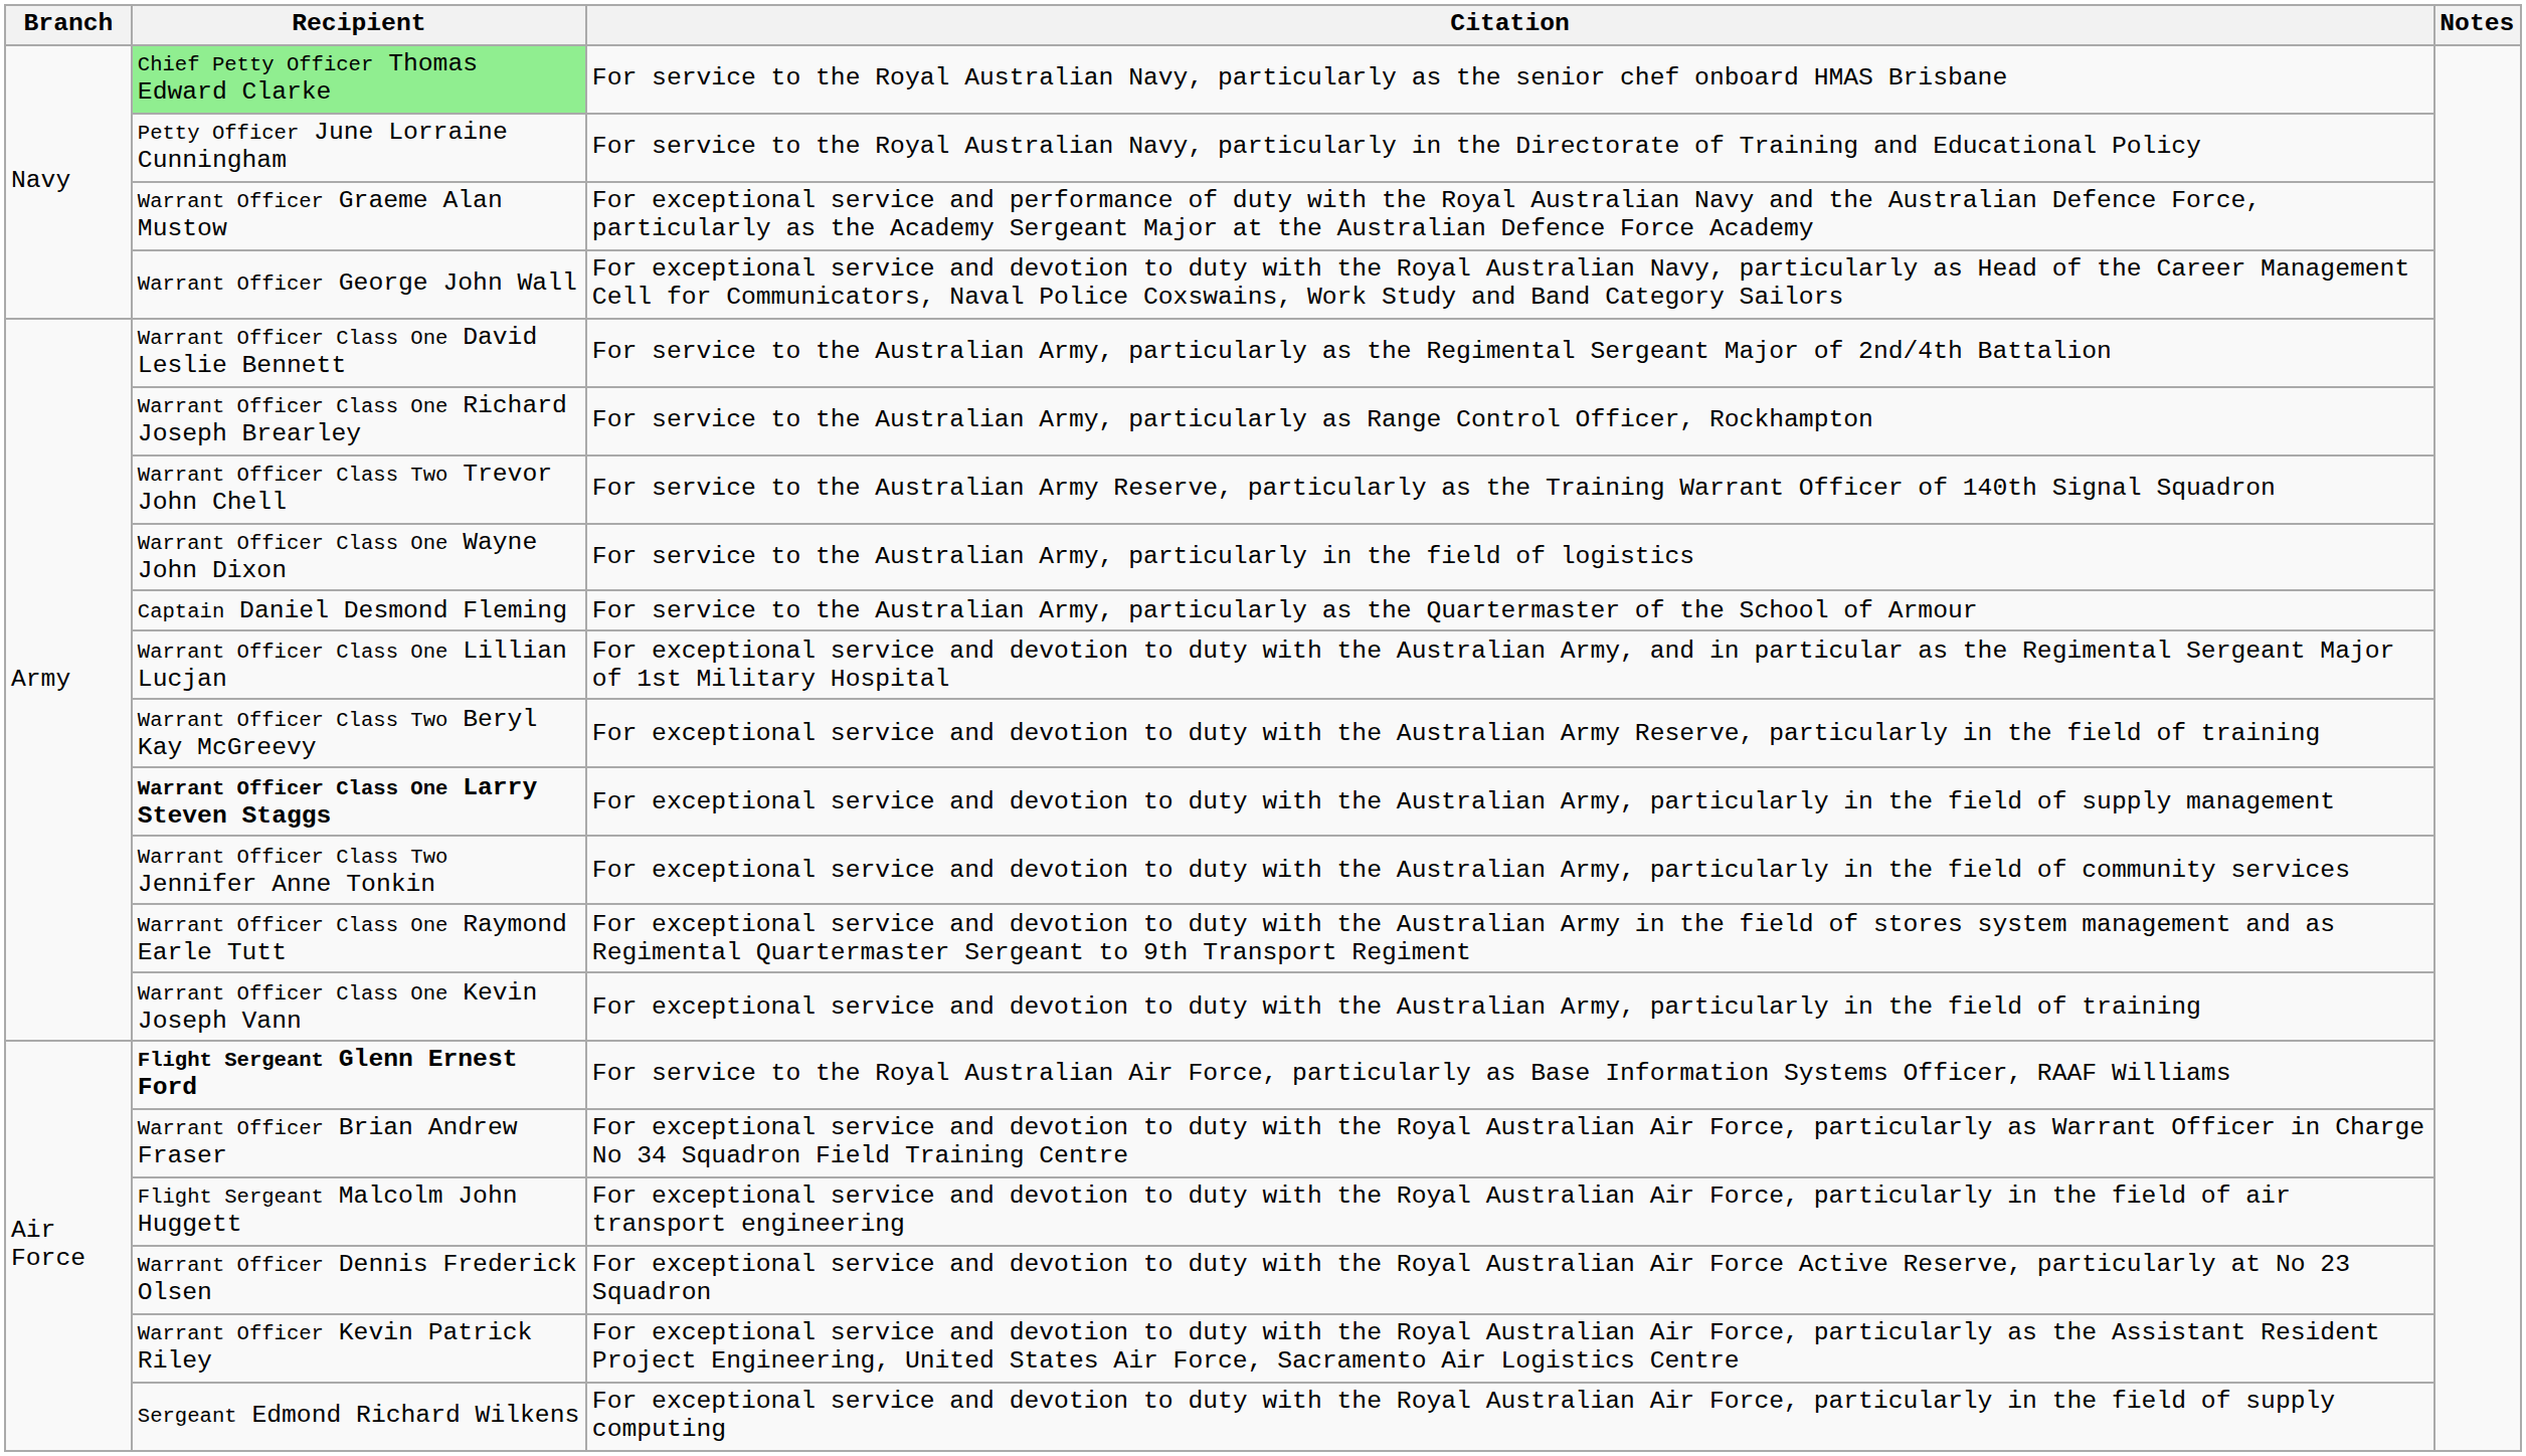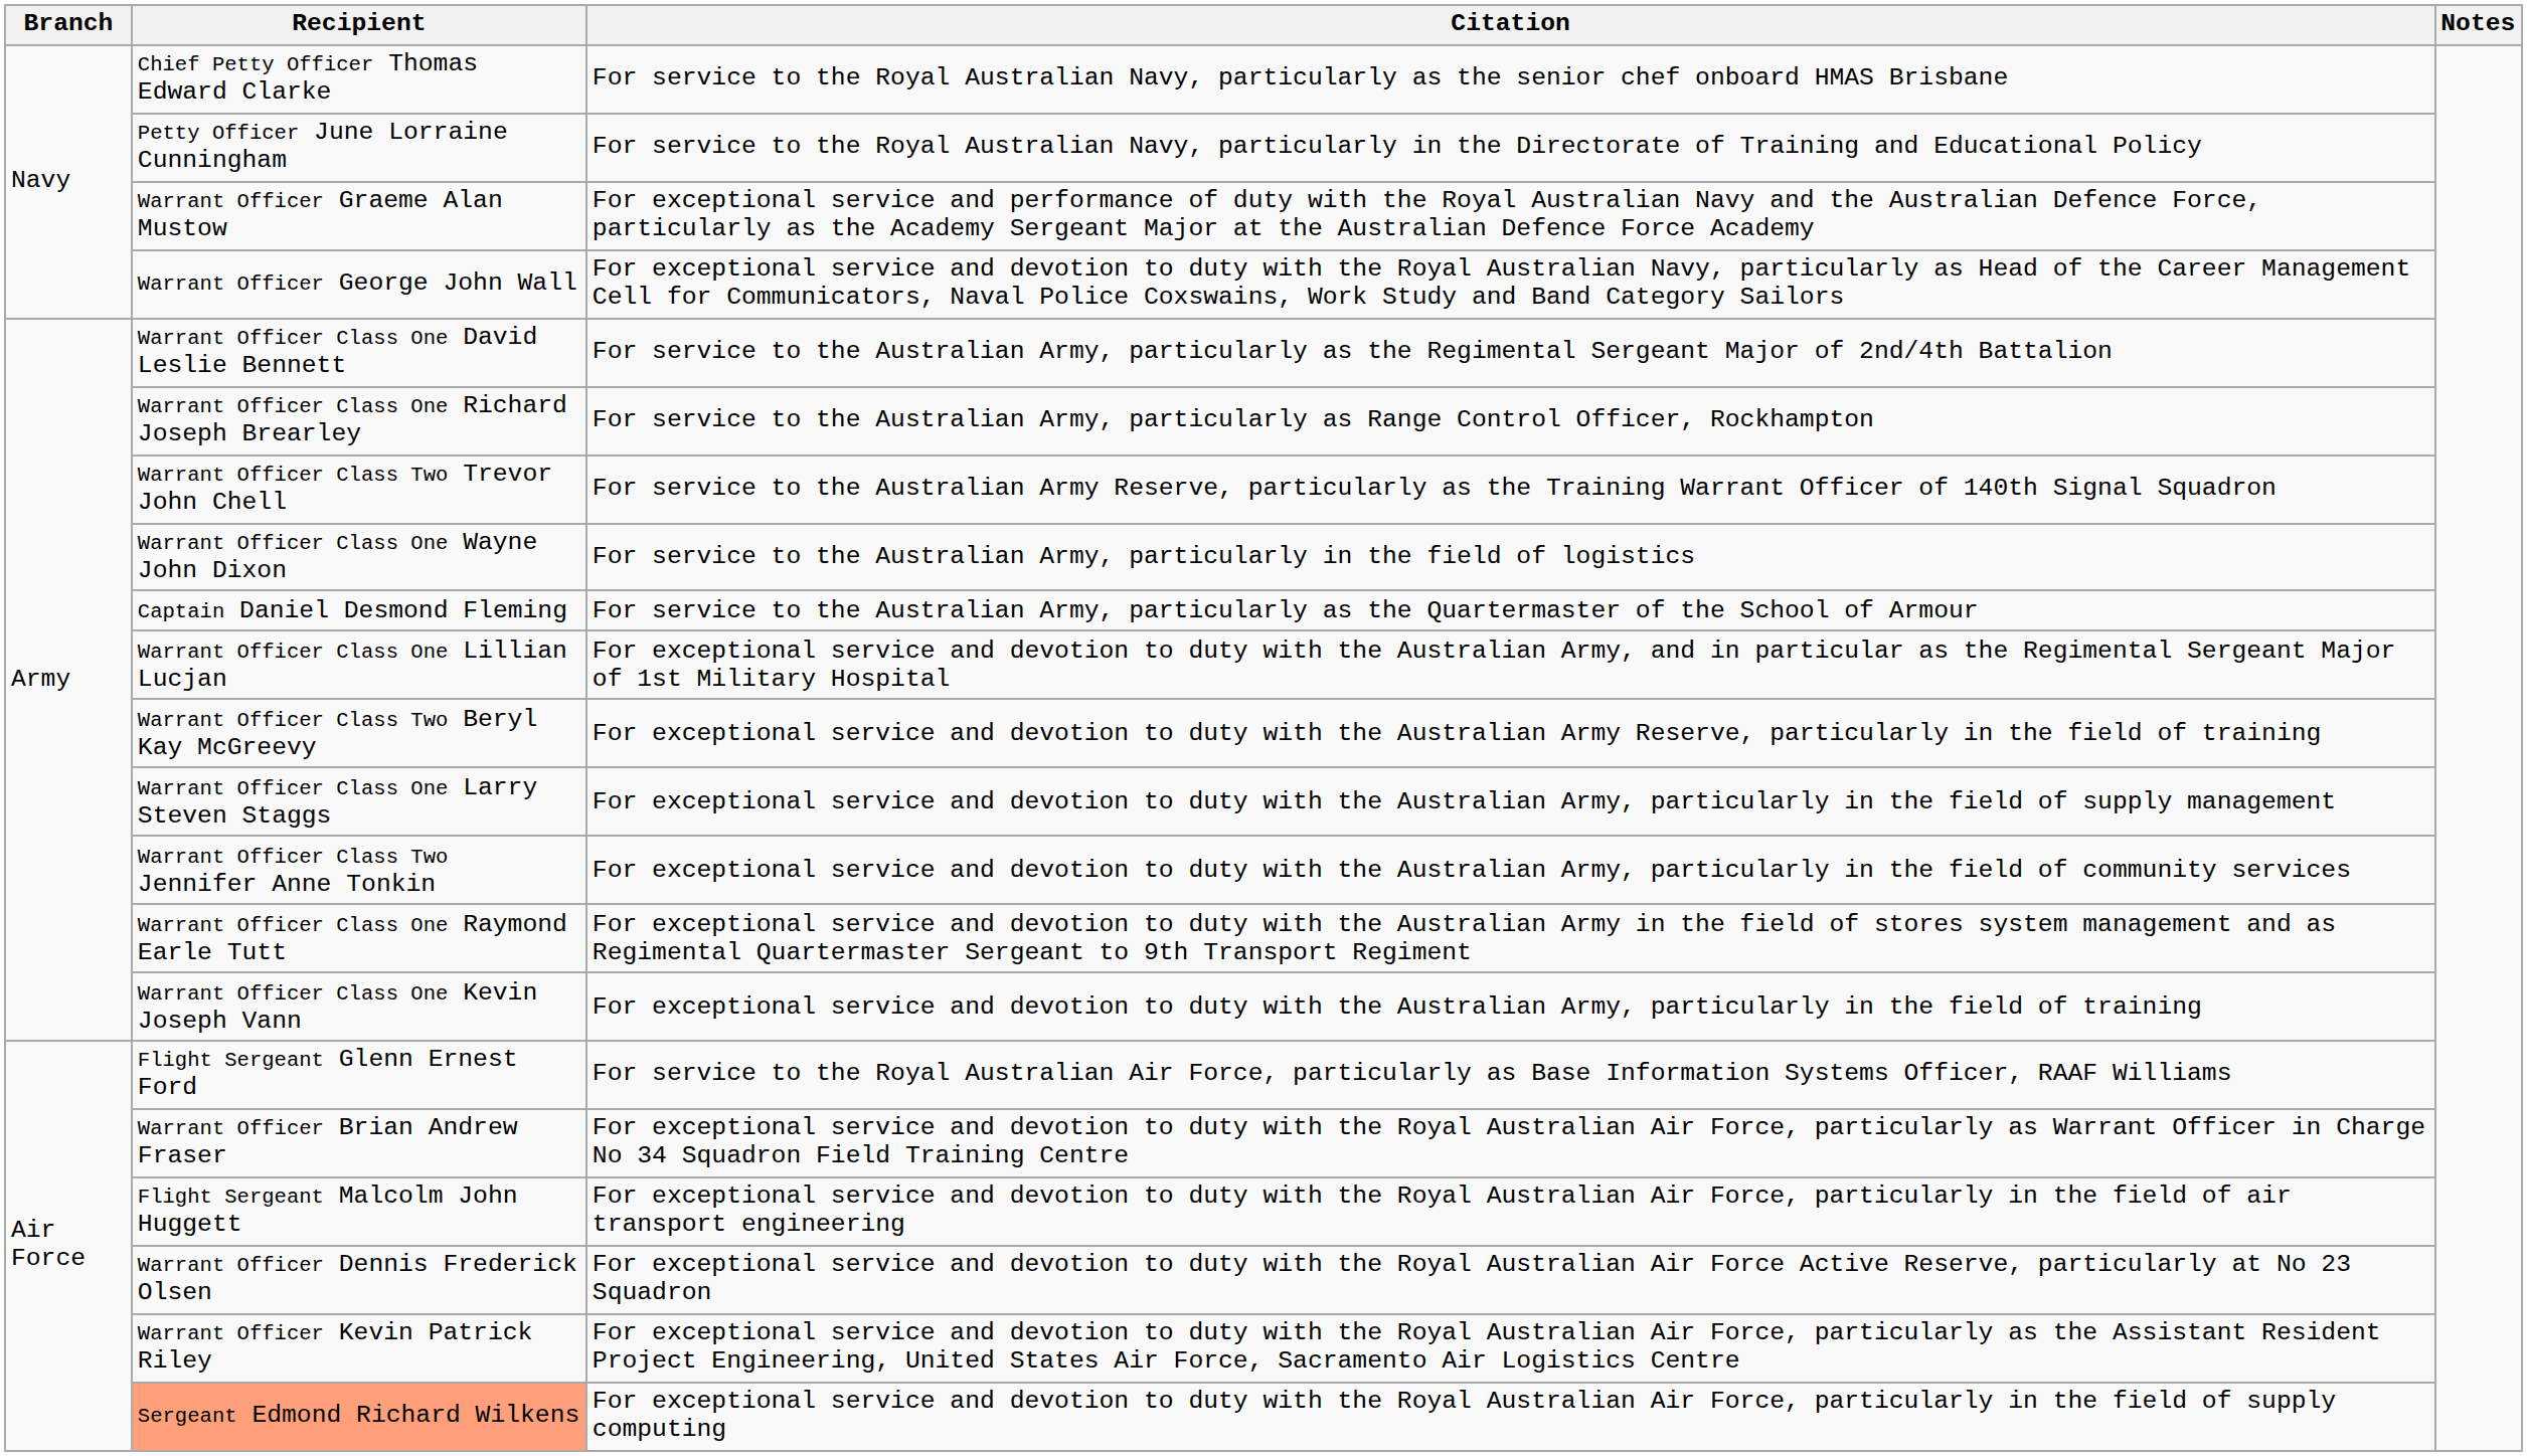Chief Petty Officer Thomas Edward Clarke | Recipient: lightgreen background -> no background
Warrant Officer Class One Larry Steven Staggs | Recipient: bold -> normal
Flight Sergeant Glenn Ernest Ford | Recipient: bold -> normal
Sergeant Edmond Richard Wilkens | Recipient: no background -> lightsalmon background
